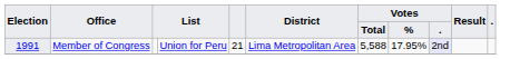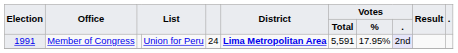Member of Congress | column 5: 21 -> 24
Member of Congress | District: normal -> bold
Member of Congress | Votes / Total: 5,588 -> 5,591
